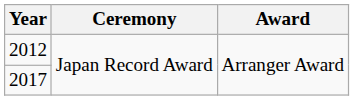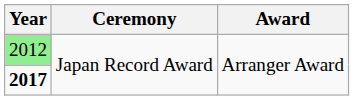2012 | Year: no background -> lightgreen background
2017 | Year: normal -> bold
